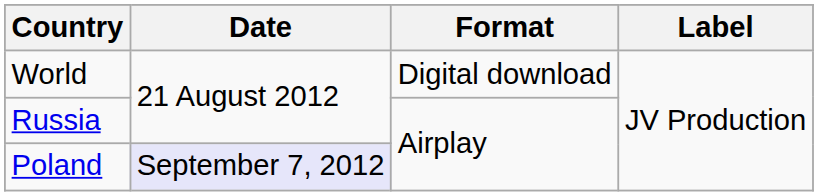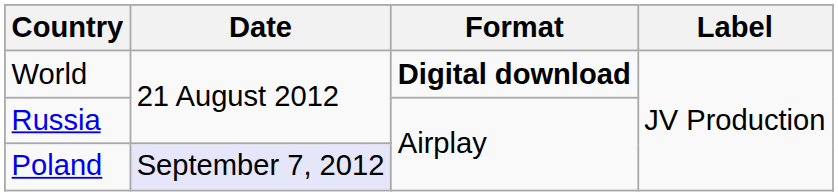World | Format: normal -> bold
